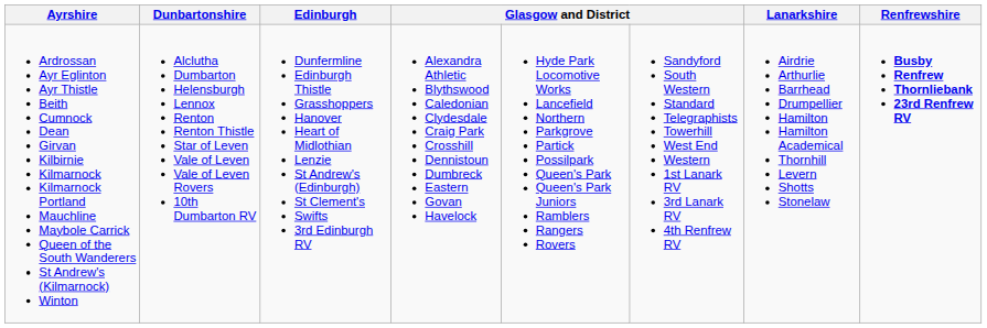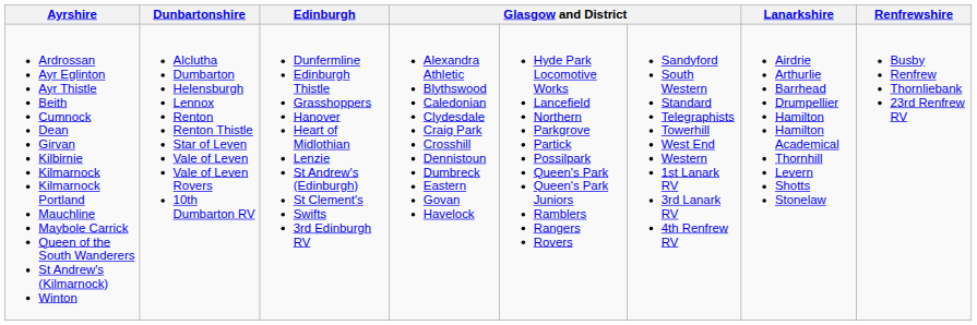row 2 | Renfrewshire: bold -> normal
